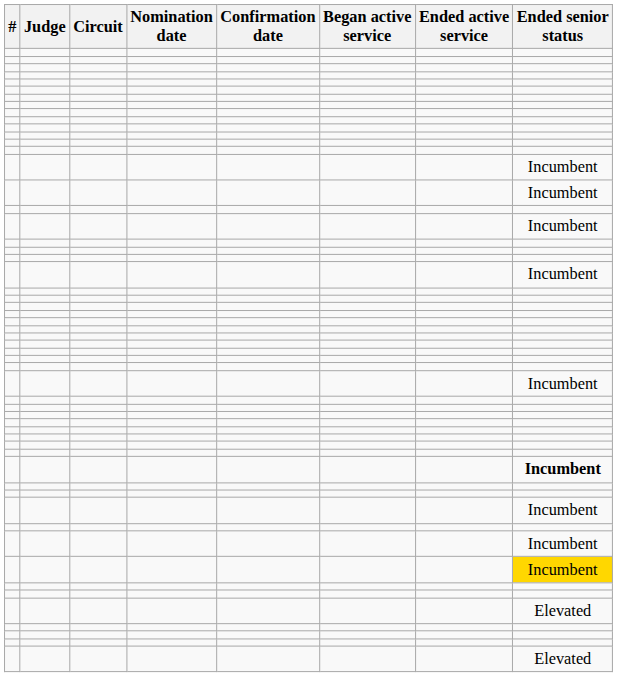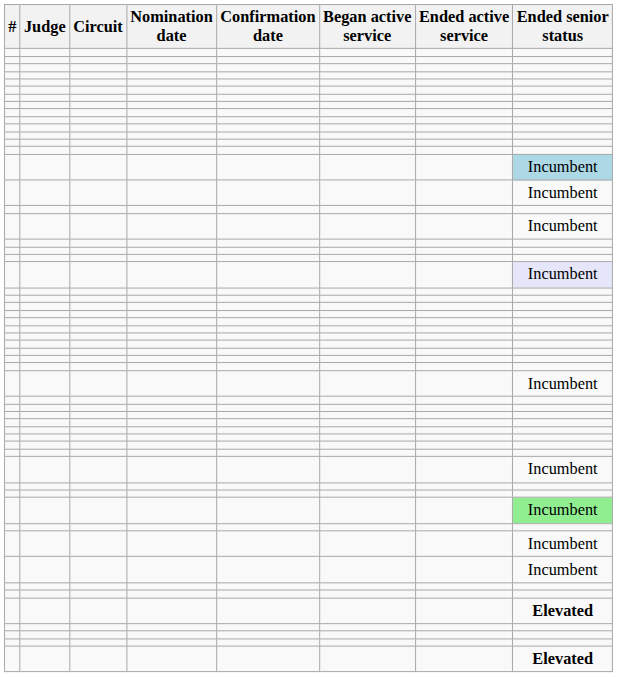row 16 | Ended senior status: no background -> lightblue background
row 23 | Ended senior status: no background -> lavender background
row 44 | Ended senior status: bold -> normal
row 47 | Ended senior status: no background -> lightgreen background
row 50 | Ended senior status: gold background -> no background
row 53 | Ended senior status: normal -> bold
row 57 | Ended senior status: normal -> bold
